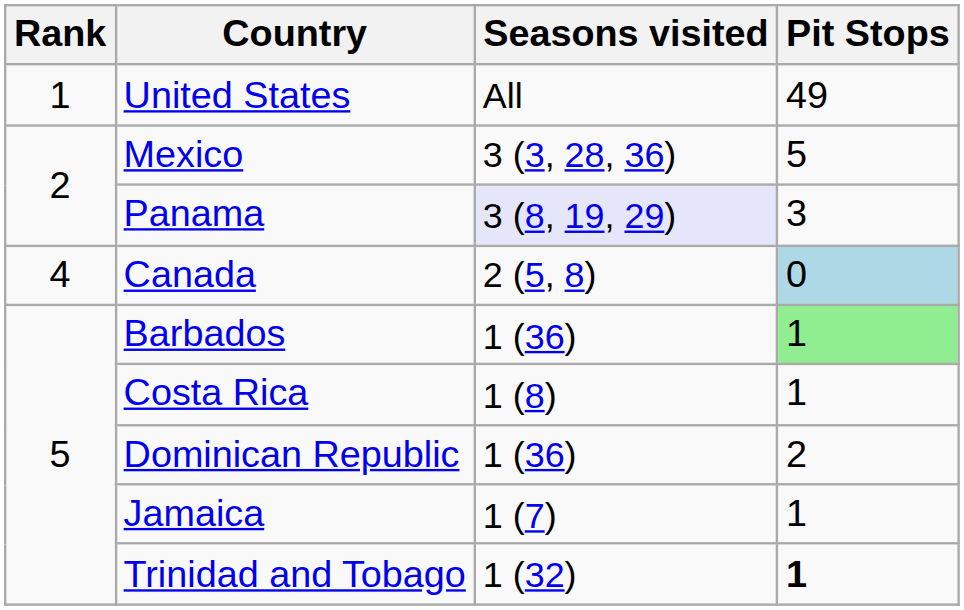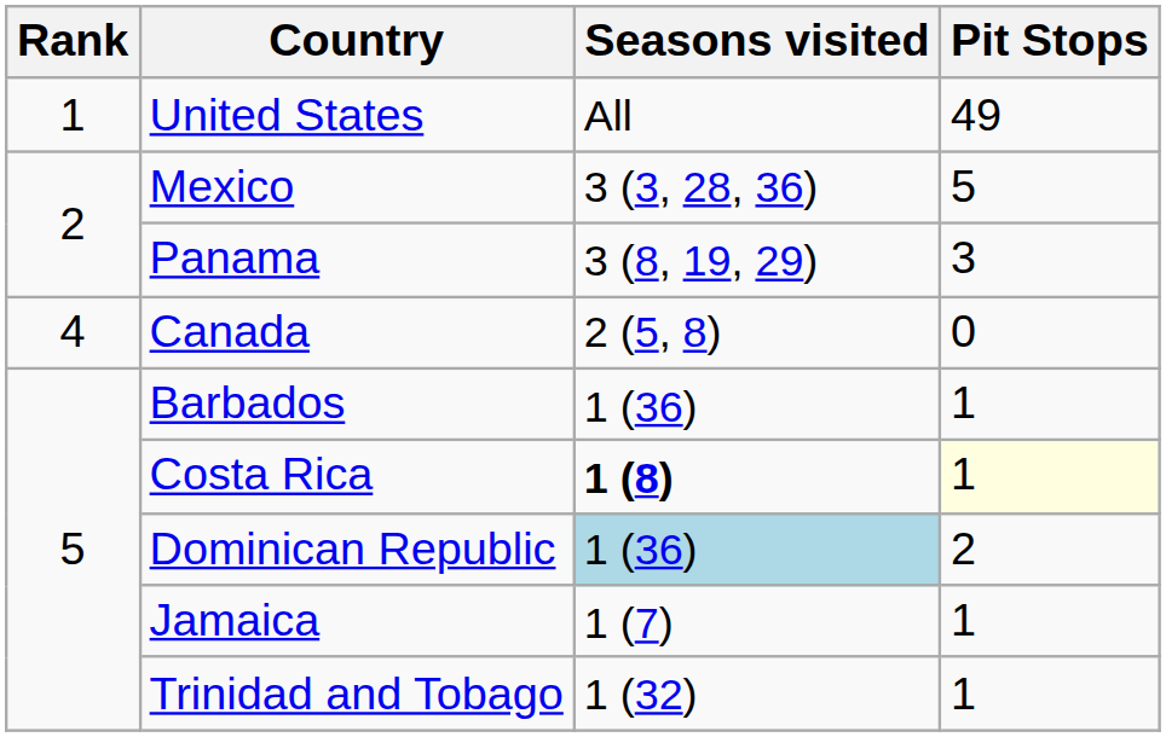Panama | Seasons visited: lavender background -> no background
Canada | Pit Stops: lightblue background -> no background
Barbados | Pit Stops: lightgreen background -> no background
Costa Rica | Seasons visited: normal -> bold
Costa Rica | Pit Stops: no background -> lightyellow background
Dominican Republic | Seasons visited: no background -> lightblue background
Trinidad and Tobago | Pit Stops: bold -> normal
